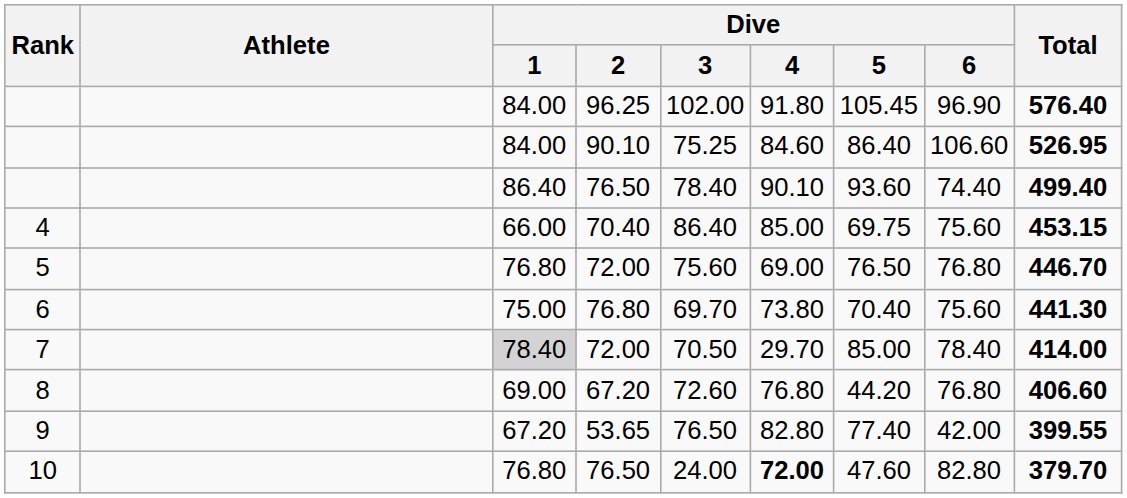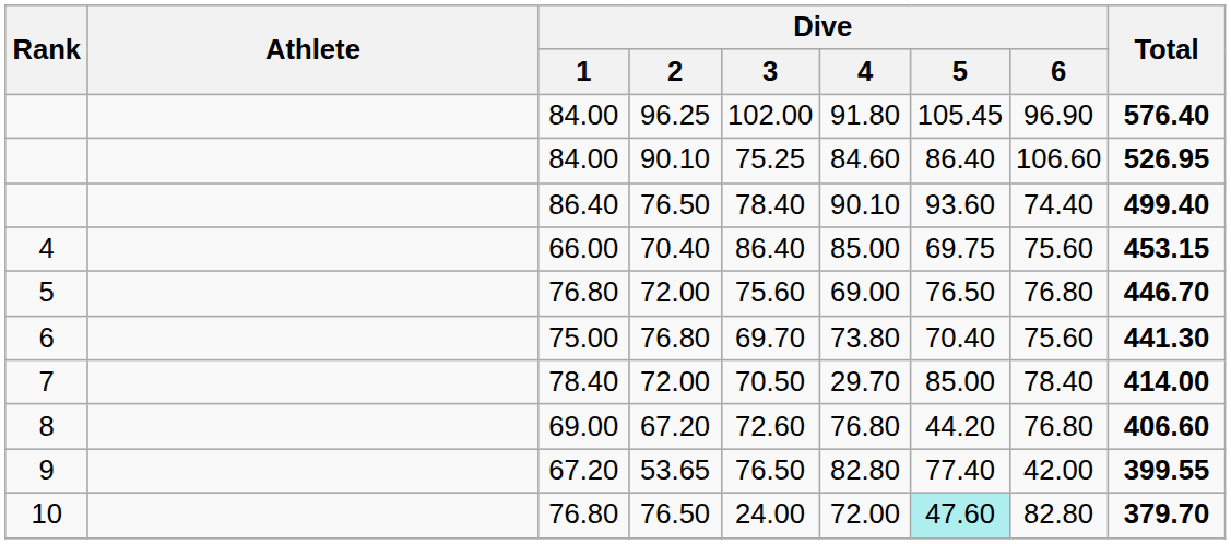7 | Dive / 1: lightgrey background -> no background
10 | Dive / 4: bold -> normal
10 | Dive / 5: no background -> paleturquoise background
